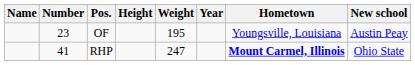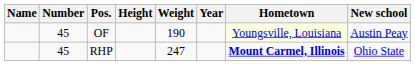OF | Number: 23 -> 45
OF | Weight: 195 -> 190
OF | Hometown: no background -> lightyellow background
RHP | Number: 41 -> 45
